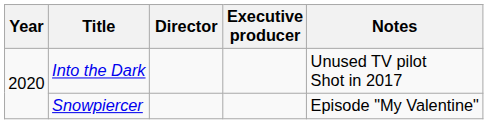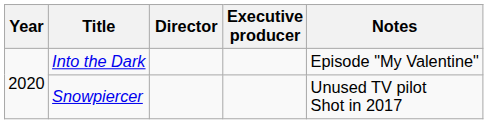Into the Dark | Notes: Unused TV pilot Shot in 2017 -> Episode "My Valentine"
Snowpiercer | Notes: Episode "My Valentine" -> Unused TV pilot Shot in 2017
